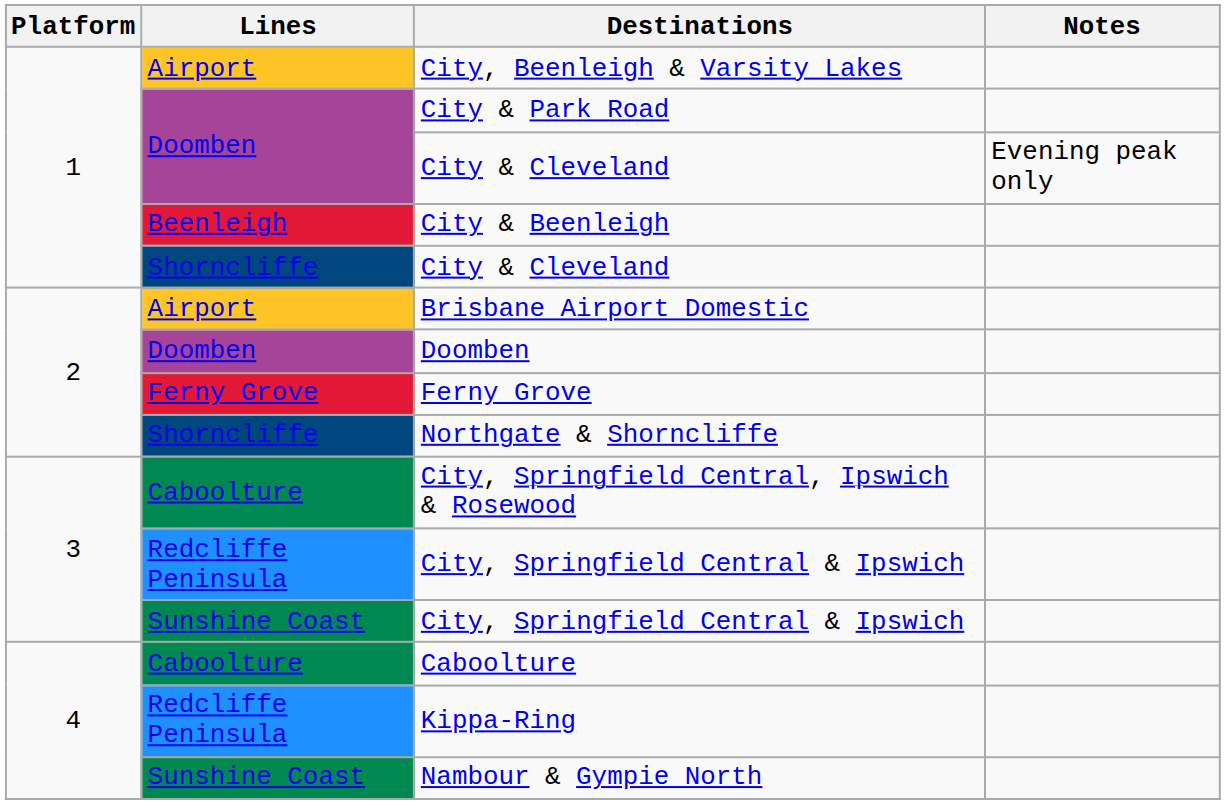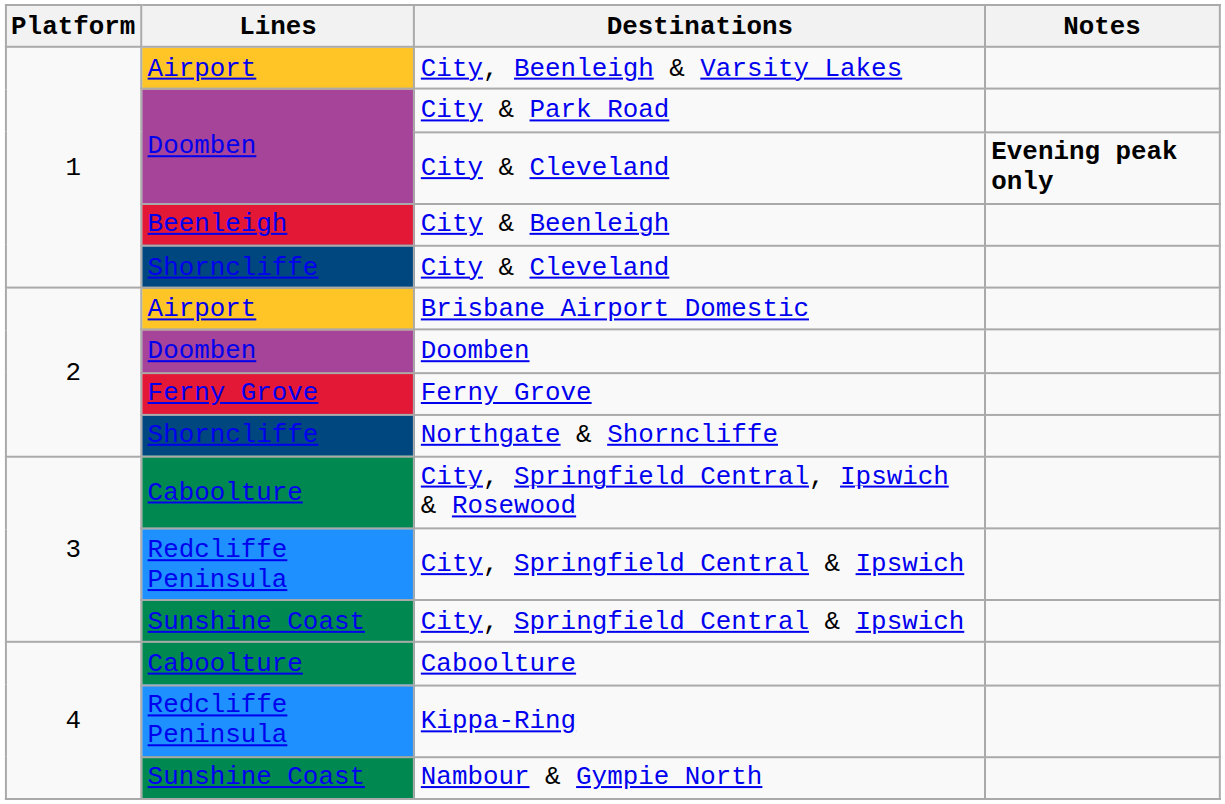Doomben / City & Cleveland | Notes: normal -> bold
